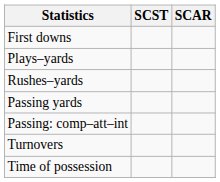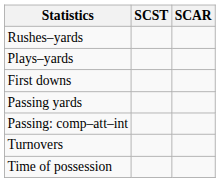rows swapped: First downs <-> Rushes–yards
